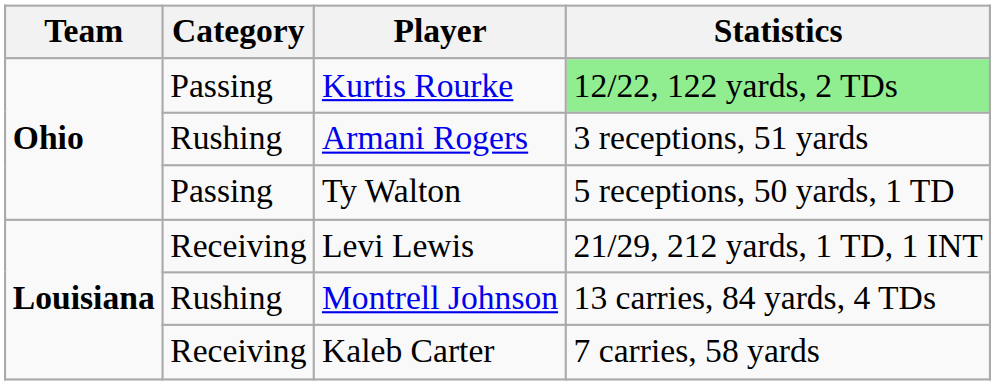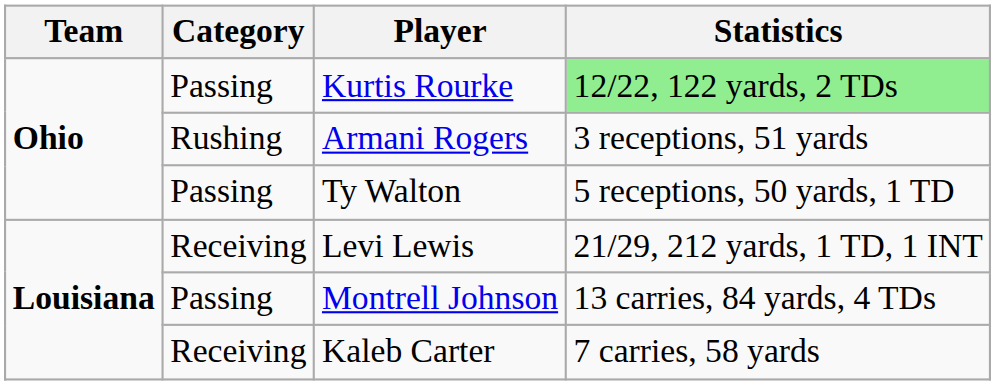Montrell Johnson | Category: Rushing -> Passing
